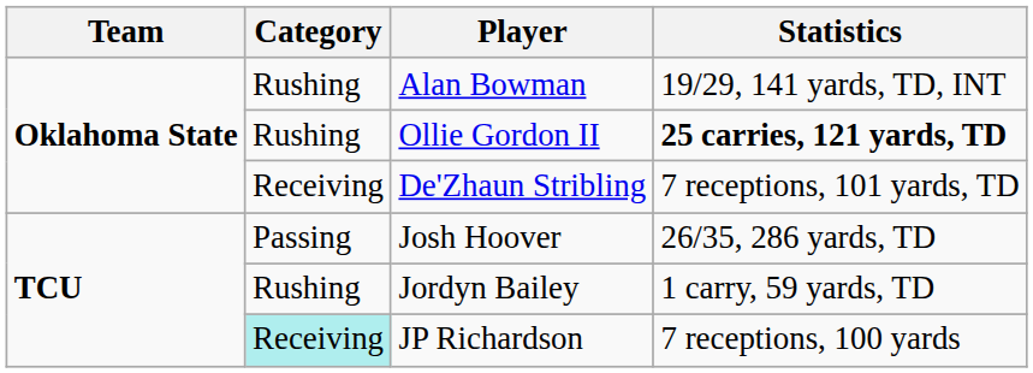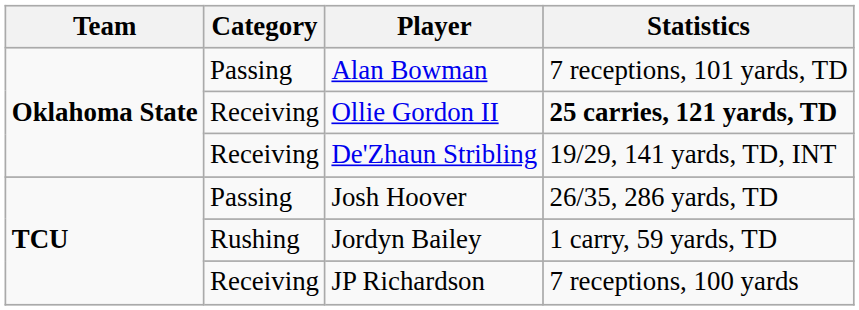Alan Bowman | Category: Rushing -> Passing
Alan Bowman | Statistics: 19/29, 141 yards, TD, INT -> 7 receptions, 101 yards, TD
Ollie Gordon II | Category: Rushing -> Receiving
De'Zhaun Stribling | Statistics: 7 receptions, 101 yards, TD -> 19/29, 141 yards, TD, INT
JP Richardson | Category: paleturquoise background -> no background
